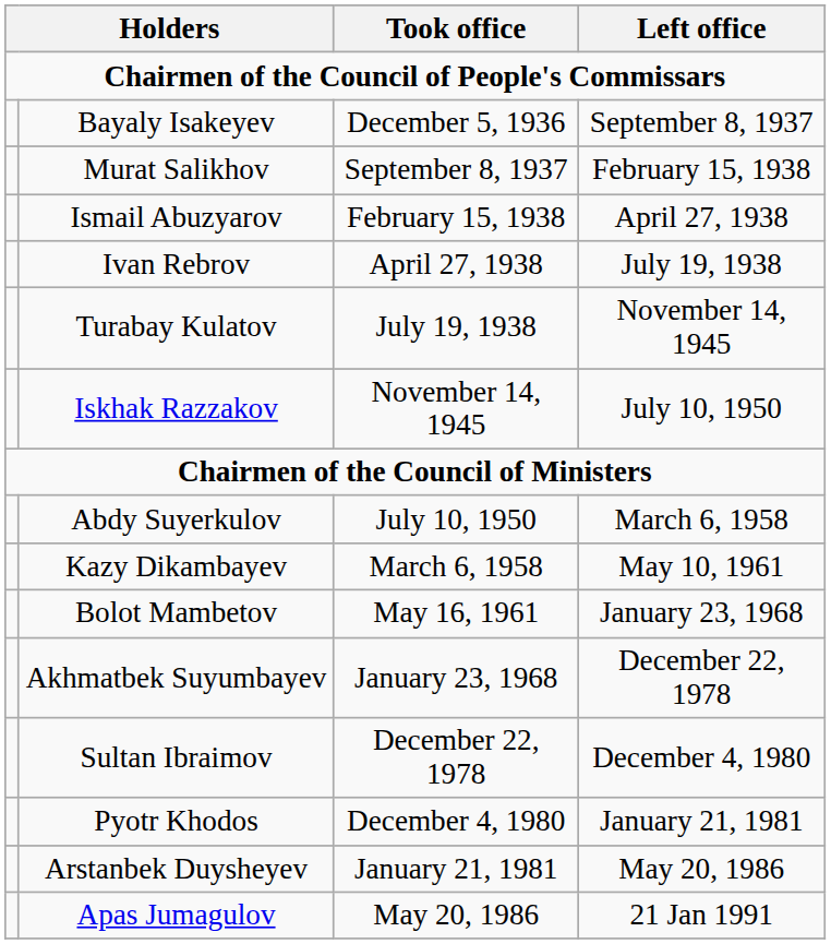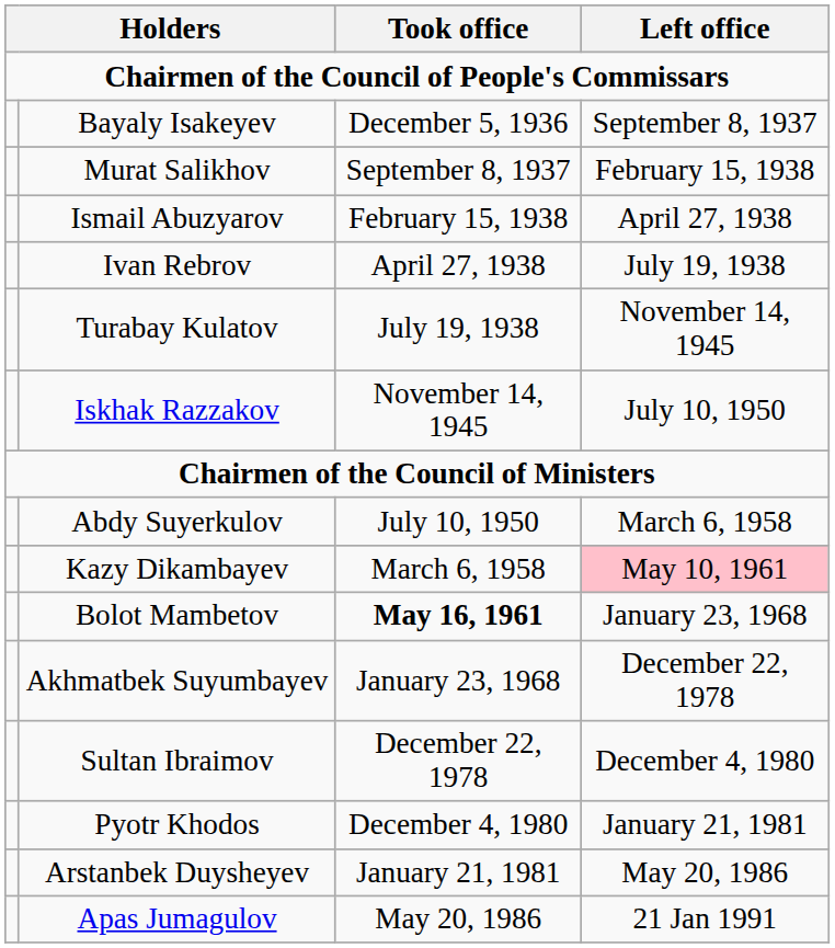Kazy Dikambayev | Left office: no background -> pink background
Bolot Mambetov | Took office: normal -> bold
